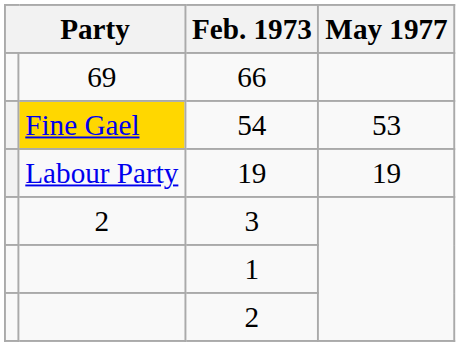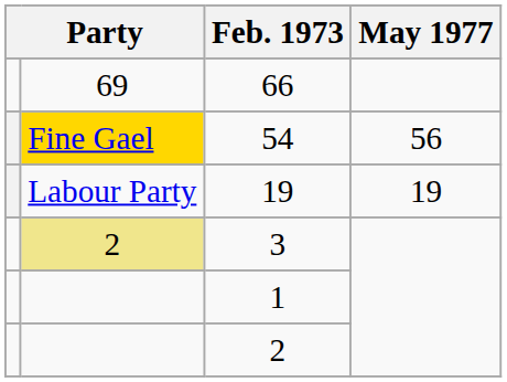54 | May 1977: 53 -> 56
3 | column 2: no background -> khaki background
